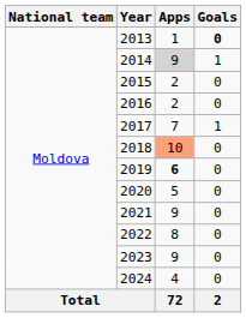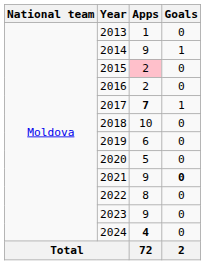2013 | Goals: bold -> normal
2014 | Apps: lightgrey background -> no background
2015 | Apps: no background -> pink background
2017 | Apps: normal -> bold
2018 | Apps: lightsalmon background -> no background
2019 | Apps: bold -> normal
2021 | Goals: normal -> bold
2024 | Apps: normal -> bold
